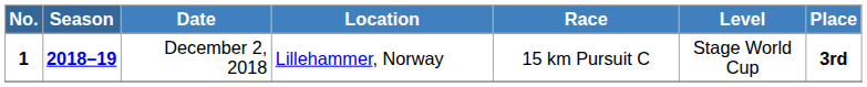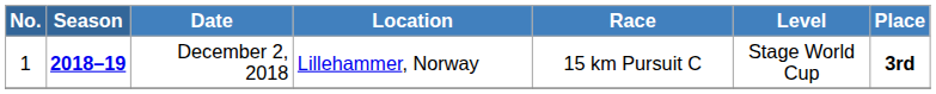December 2, 2018 | No.: bold -> normal
